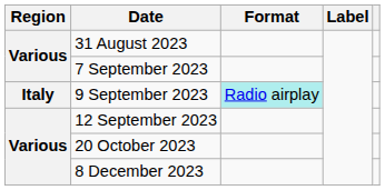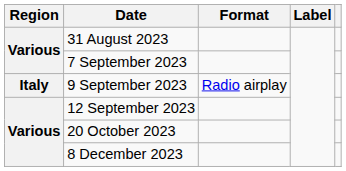9 September 2023 | Format: paleturquoise background -> no background
